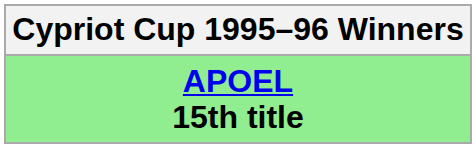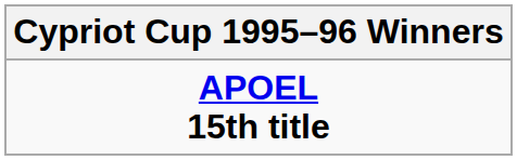row 2 | column 1: lightgreen background -> no background
